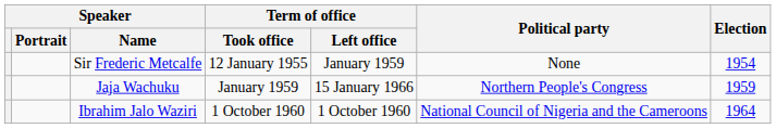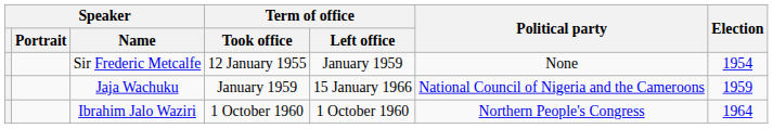Jaja Wachuku | Political party: Northern People's Congress -> National Council of Nigeria and the Cameroons
Ibrahim Jalo Waziri | Political party: National Council of Nigeria and the Cameroons -> Northern People's Congress
